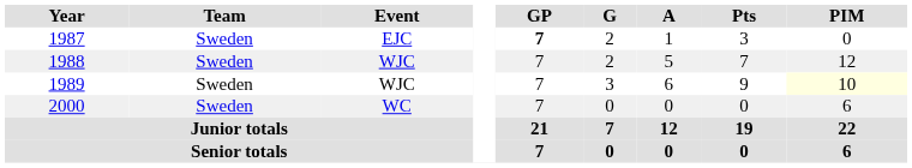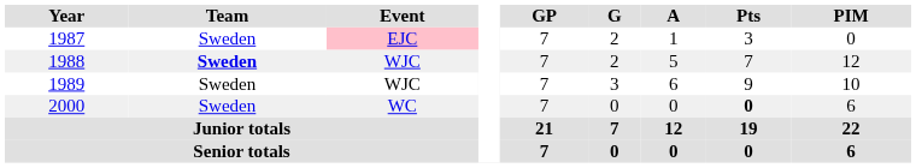1987 | Event: no background -> pink background
1987 | GP: bold -> normal
1988 | Team: normal -> bold
1989 | PIM: lightyellow background -> no background
2000 | Pts: normal -> bold
